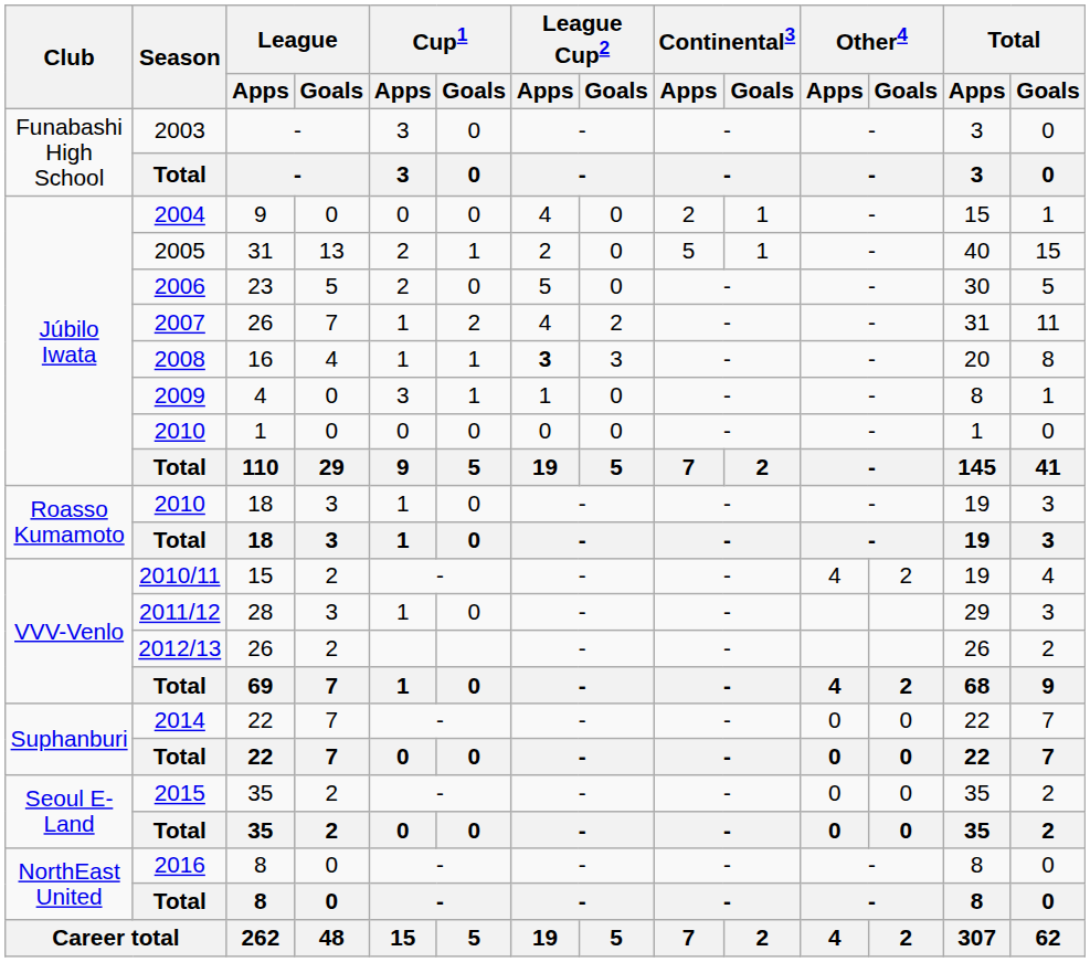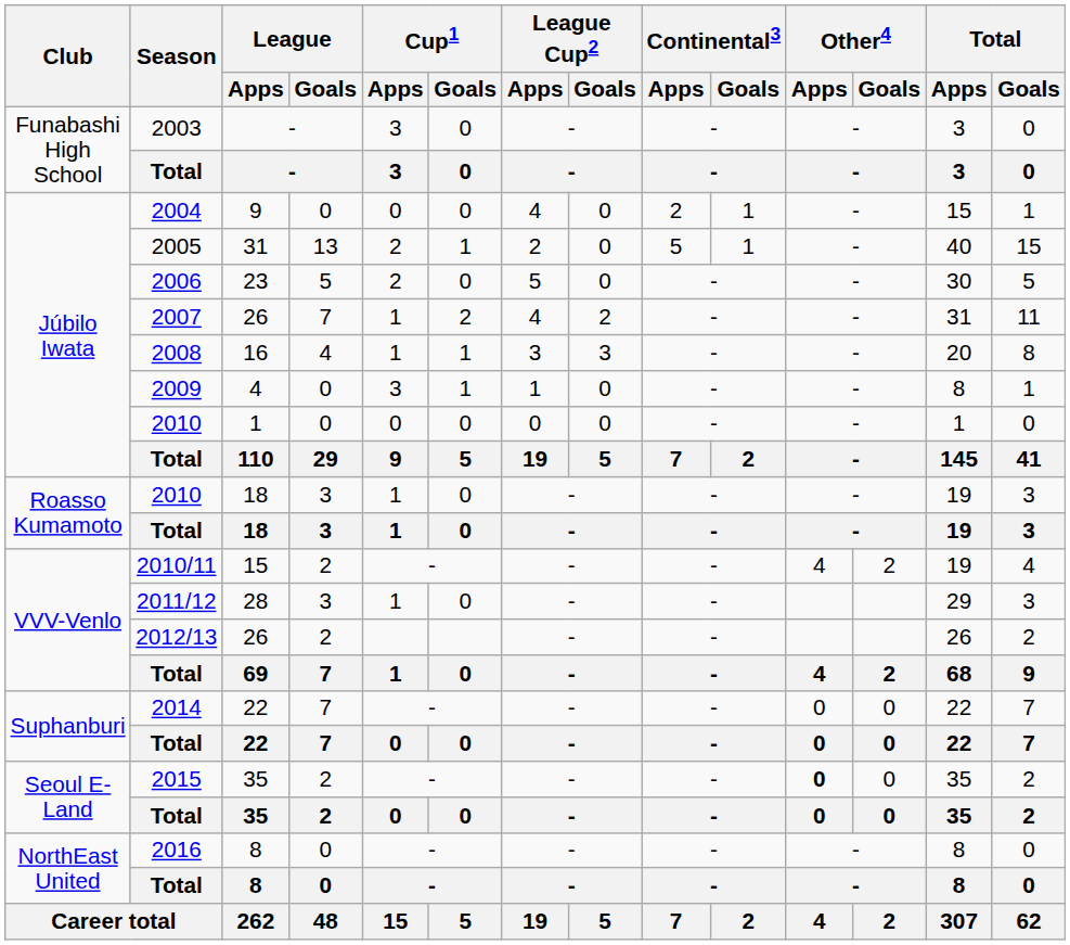2008 | League Cup2 / Apps: bold -> normal
2015 | Other4 / Apps: normal -> bold
